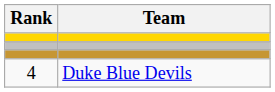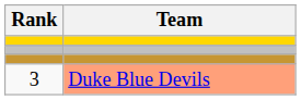row 5 | Rank: 4 -> 3
row 5 | Team: no background -> lightsalmon background
